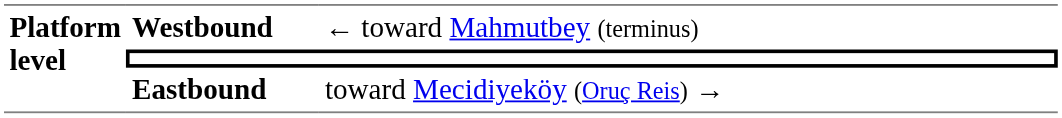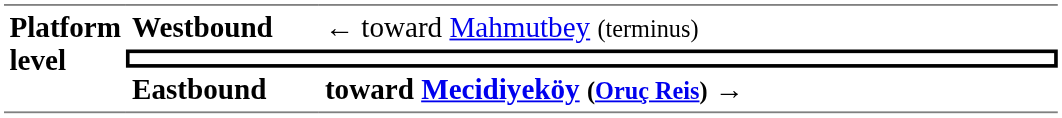Eastbound | column 3: normal -> bold
